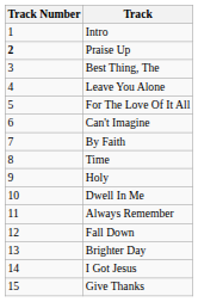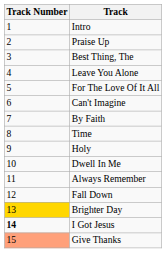Praise Up | Track Number: bold -> normal
Brighter Day | Track Number: no background -> gold background
I Got Jesus | Track Number: normal -> bold
Give Thanks | Track Number: no background -> lightsalmon background
